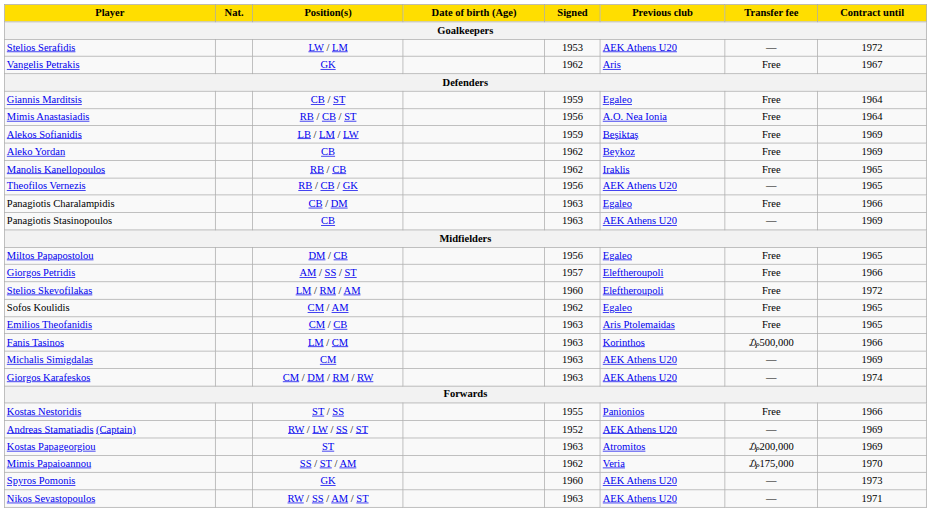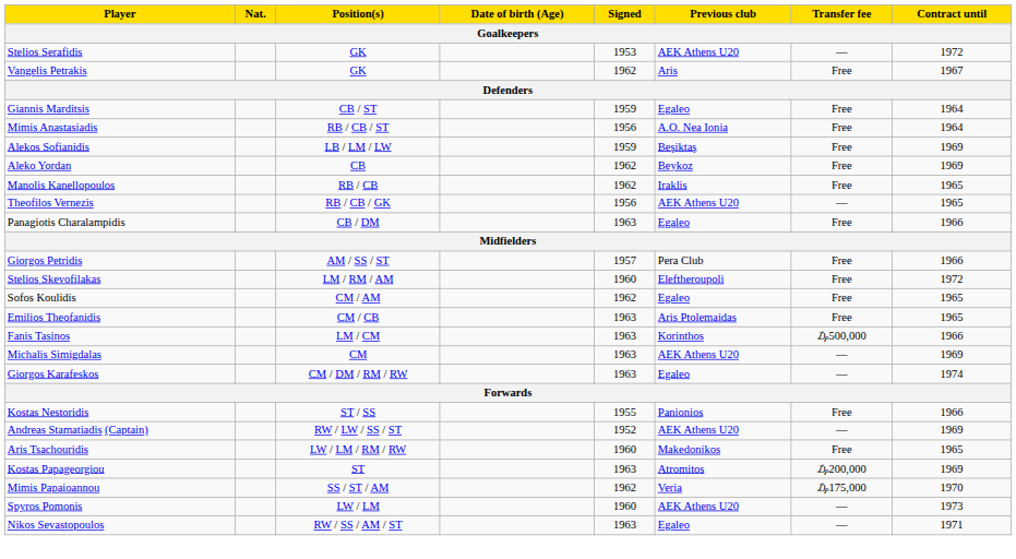Stelios Serafidis | Position(s): LW / LM -> GK
- row: Panagiotis Stasinopoulos | CB | 1963 | AEK Athens U20 | — | 1969
- row: Miltos Papapostolou | DM / CB | 1956 | Egaleo | Free | 1965
Giorgos Petridis | Previous club: Eleftheroupoli -> Pera Club
Giorgos Karafeskos | Previous club: AEK Athens U20 -> Egaleo
+ row: Aris Tsachouridis | LW / LM / RM / RW | 1960 | Makedonikos | Free | 1965
Spyros Pomonis | Position(s): GK -> LW / LM
Nikos Sevastopoulos | Previous club: AEK Athens U20 -> Egaleo
